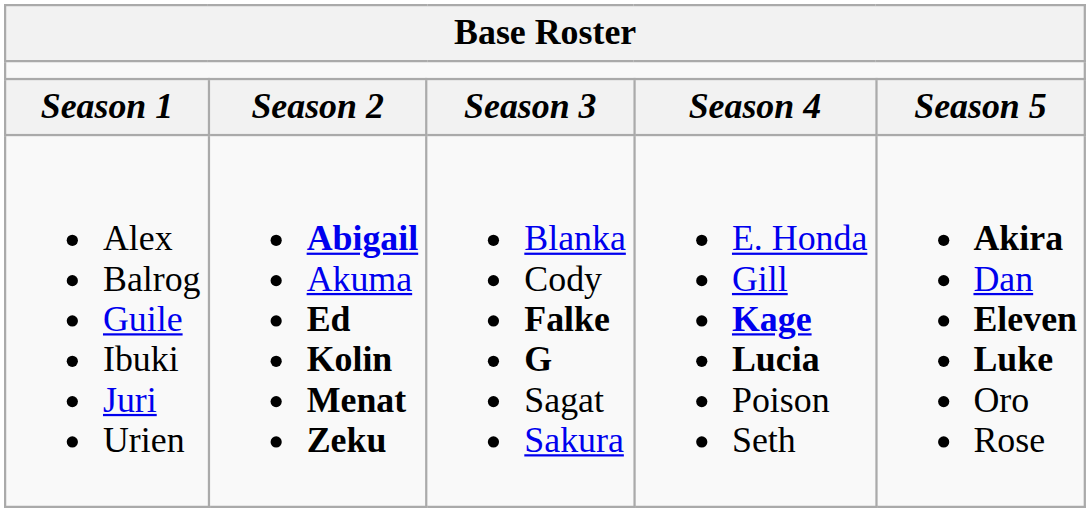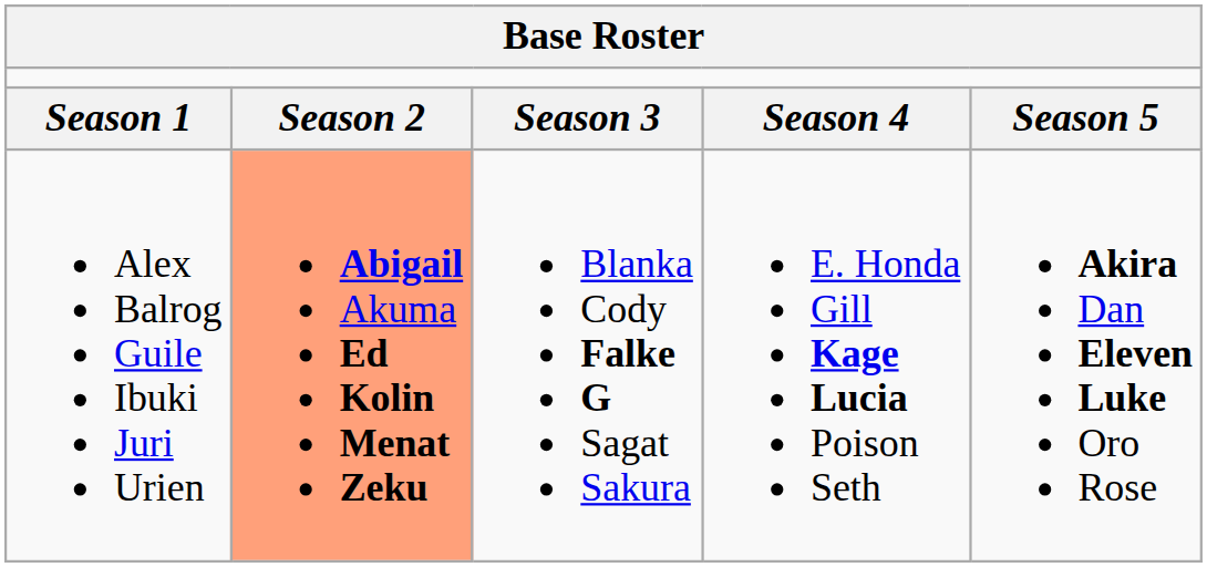Alex Balrog Guile Ibuki Juri Urien | column 2: no background -> lightsalmon background
